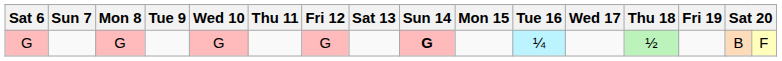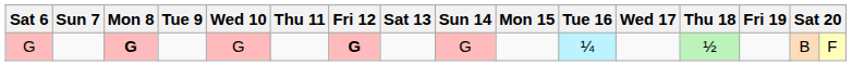row 2 | Mon 8: normal -> bold
row 2 | Fri 12: normal -> bold
row 2 | Sun 14: bold -> normal
